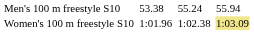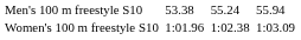Women's 100 m freestyle S10 | column 4: khaki background -> no background
